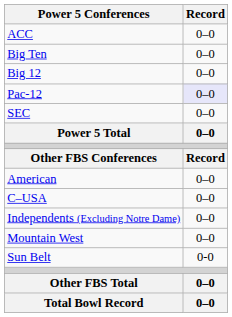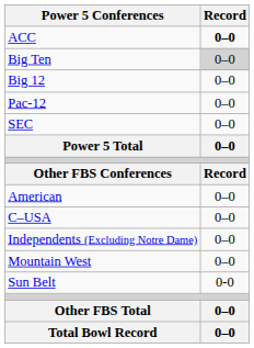ACC | Record: normal -> bold
Big Ten | Record: no background -> lightgrey background
Pac-12 | Record: lavender background -> no background
